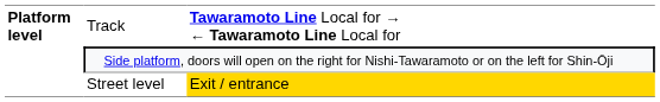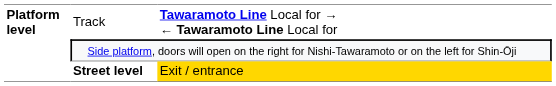row 3 | column 2: normal -> bold
